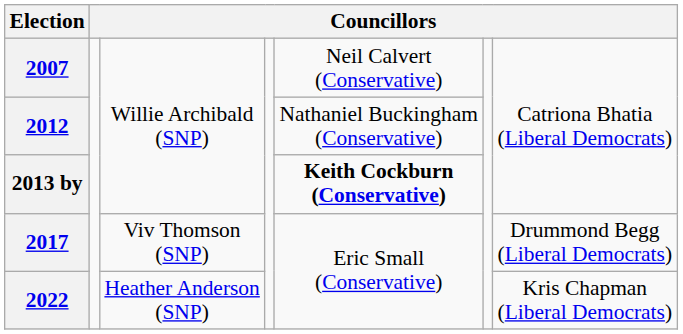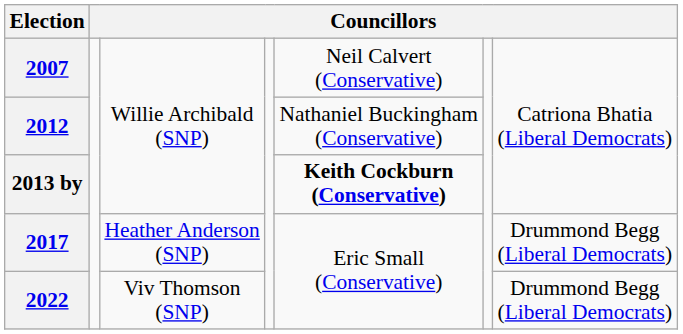2017 | column 3: Viv Thomson (SNP) -> Heather Anderson (SNP)
2022 | column 3: Heather Anderson (SNP) -> Viv Thomson (SNP)
2022 | column 7: Kris Chapman (Liberal Democrats) -> Drummond Begg (Liberal Democrats)
